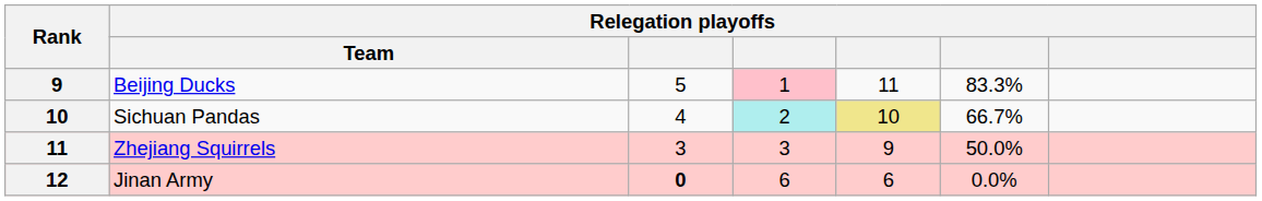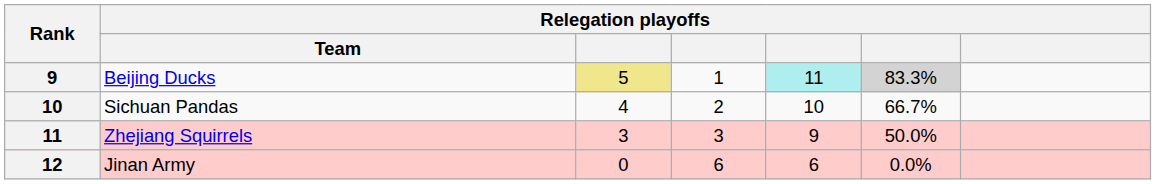Beijing Ducks | column 3: no background -> khaki background
Beijing Ducks | column 4: pink background -> no background
Beijing Ducks | column 5: no background -> paleturquoise background
Beijing Ducks | column 6: no background -> lightgrey background
Sichuan Pandas | column 4: paleturquoise background -> no background
Sichuan Pandas | column 5: khaki background -> no background
Jinan Army | column 3: bold -> normal
